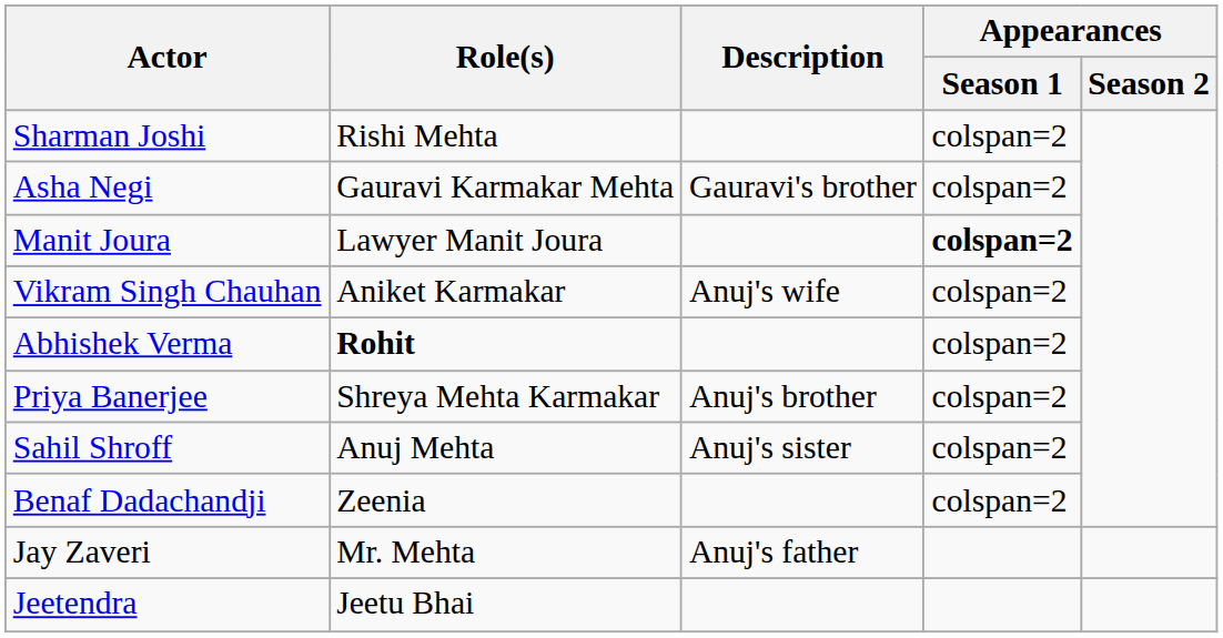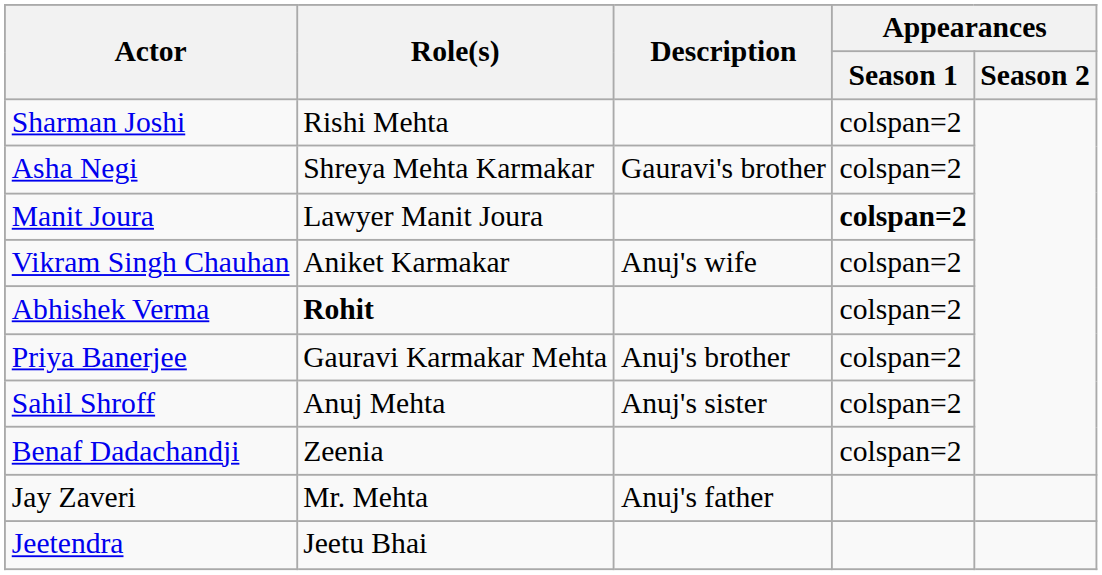Asha Negi | Role(s): Gauravi Karmakar Mehta -> Shreya Mehta Karmakar
Priya Banerjee | Role(s): Shreya Mehta Karmakar -> Gauravi Karmakar Mehta
